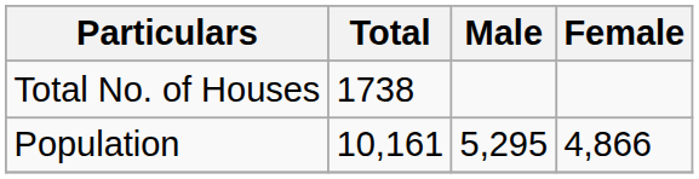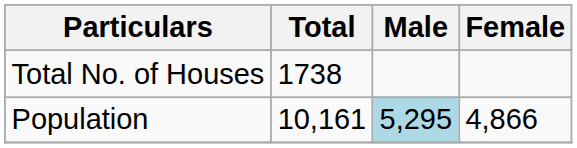Population | Male: no background -> lightblue background
